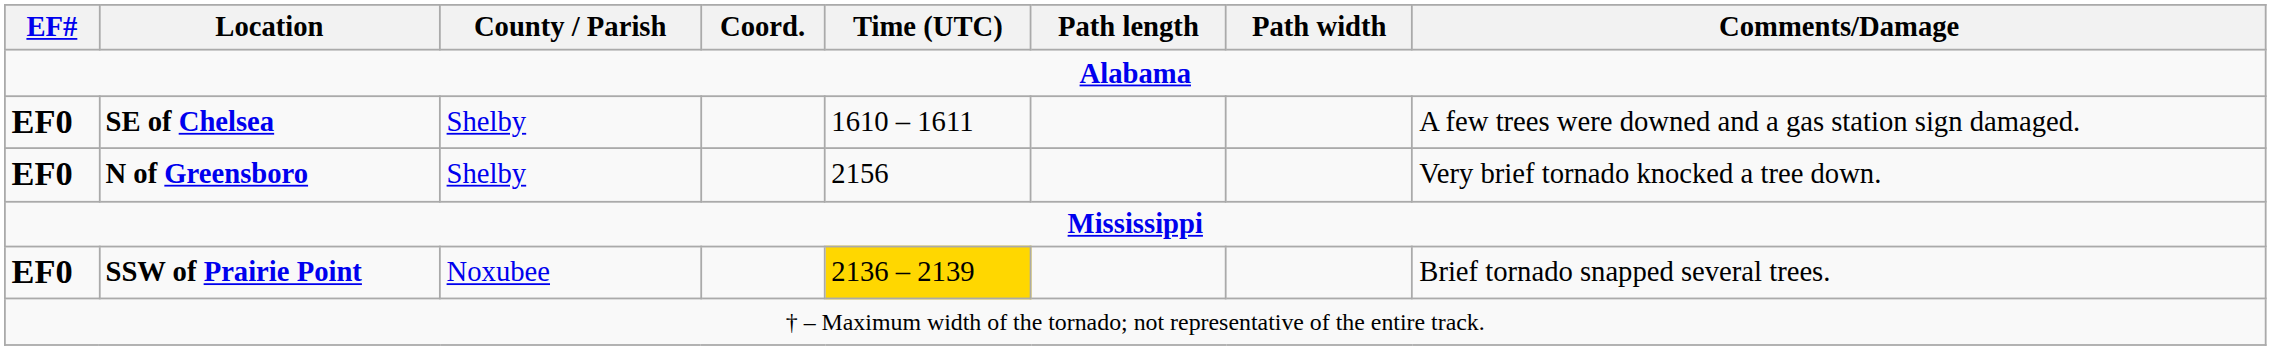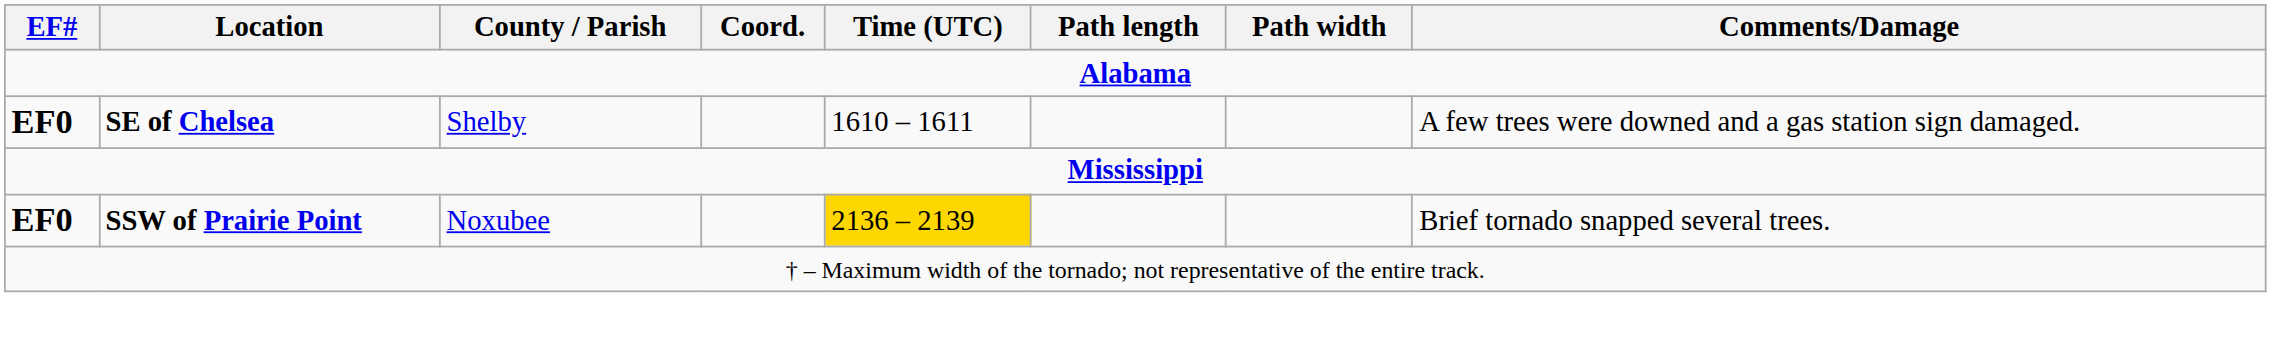- row: EF0 | N of Greensboro | Shelby | 2156 | Very brief tornado knocked a tree down.
